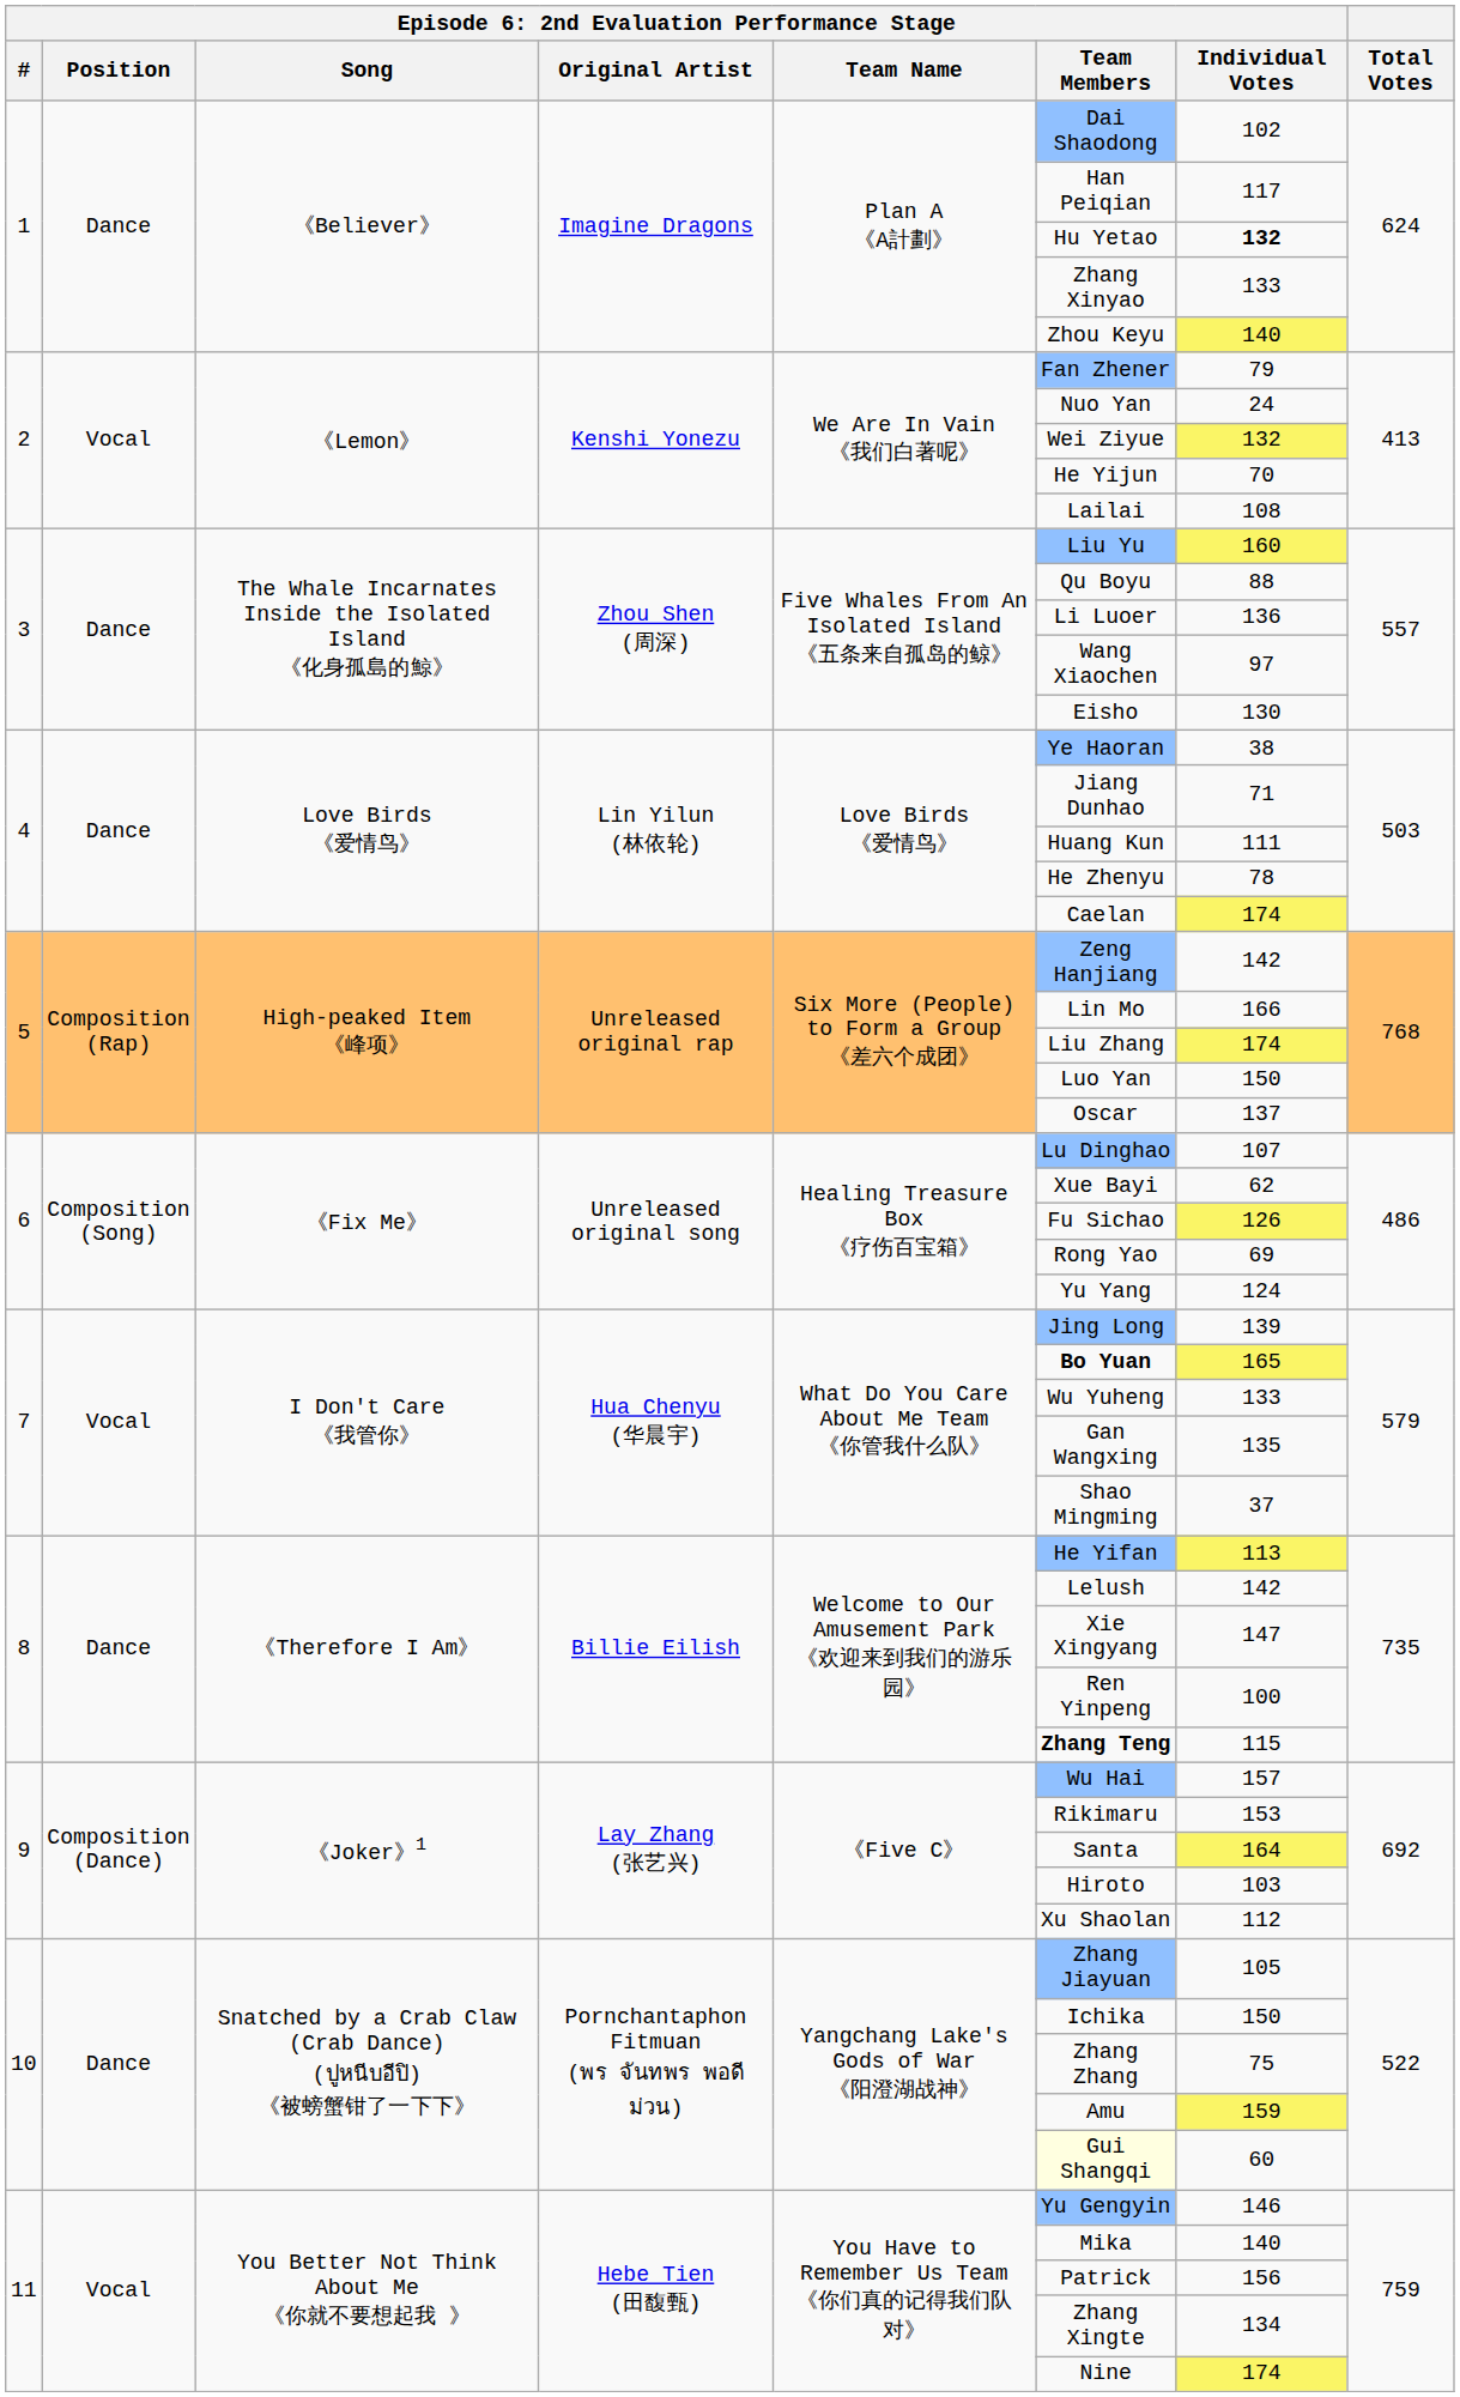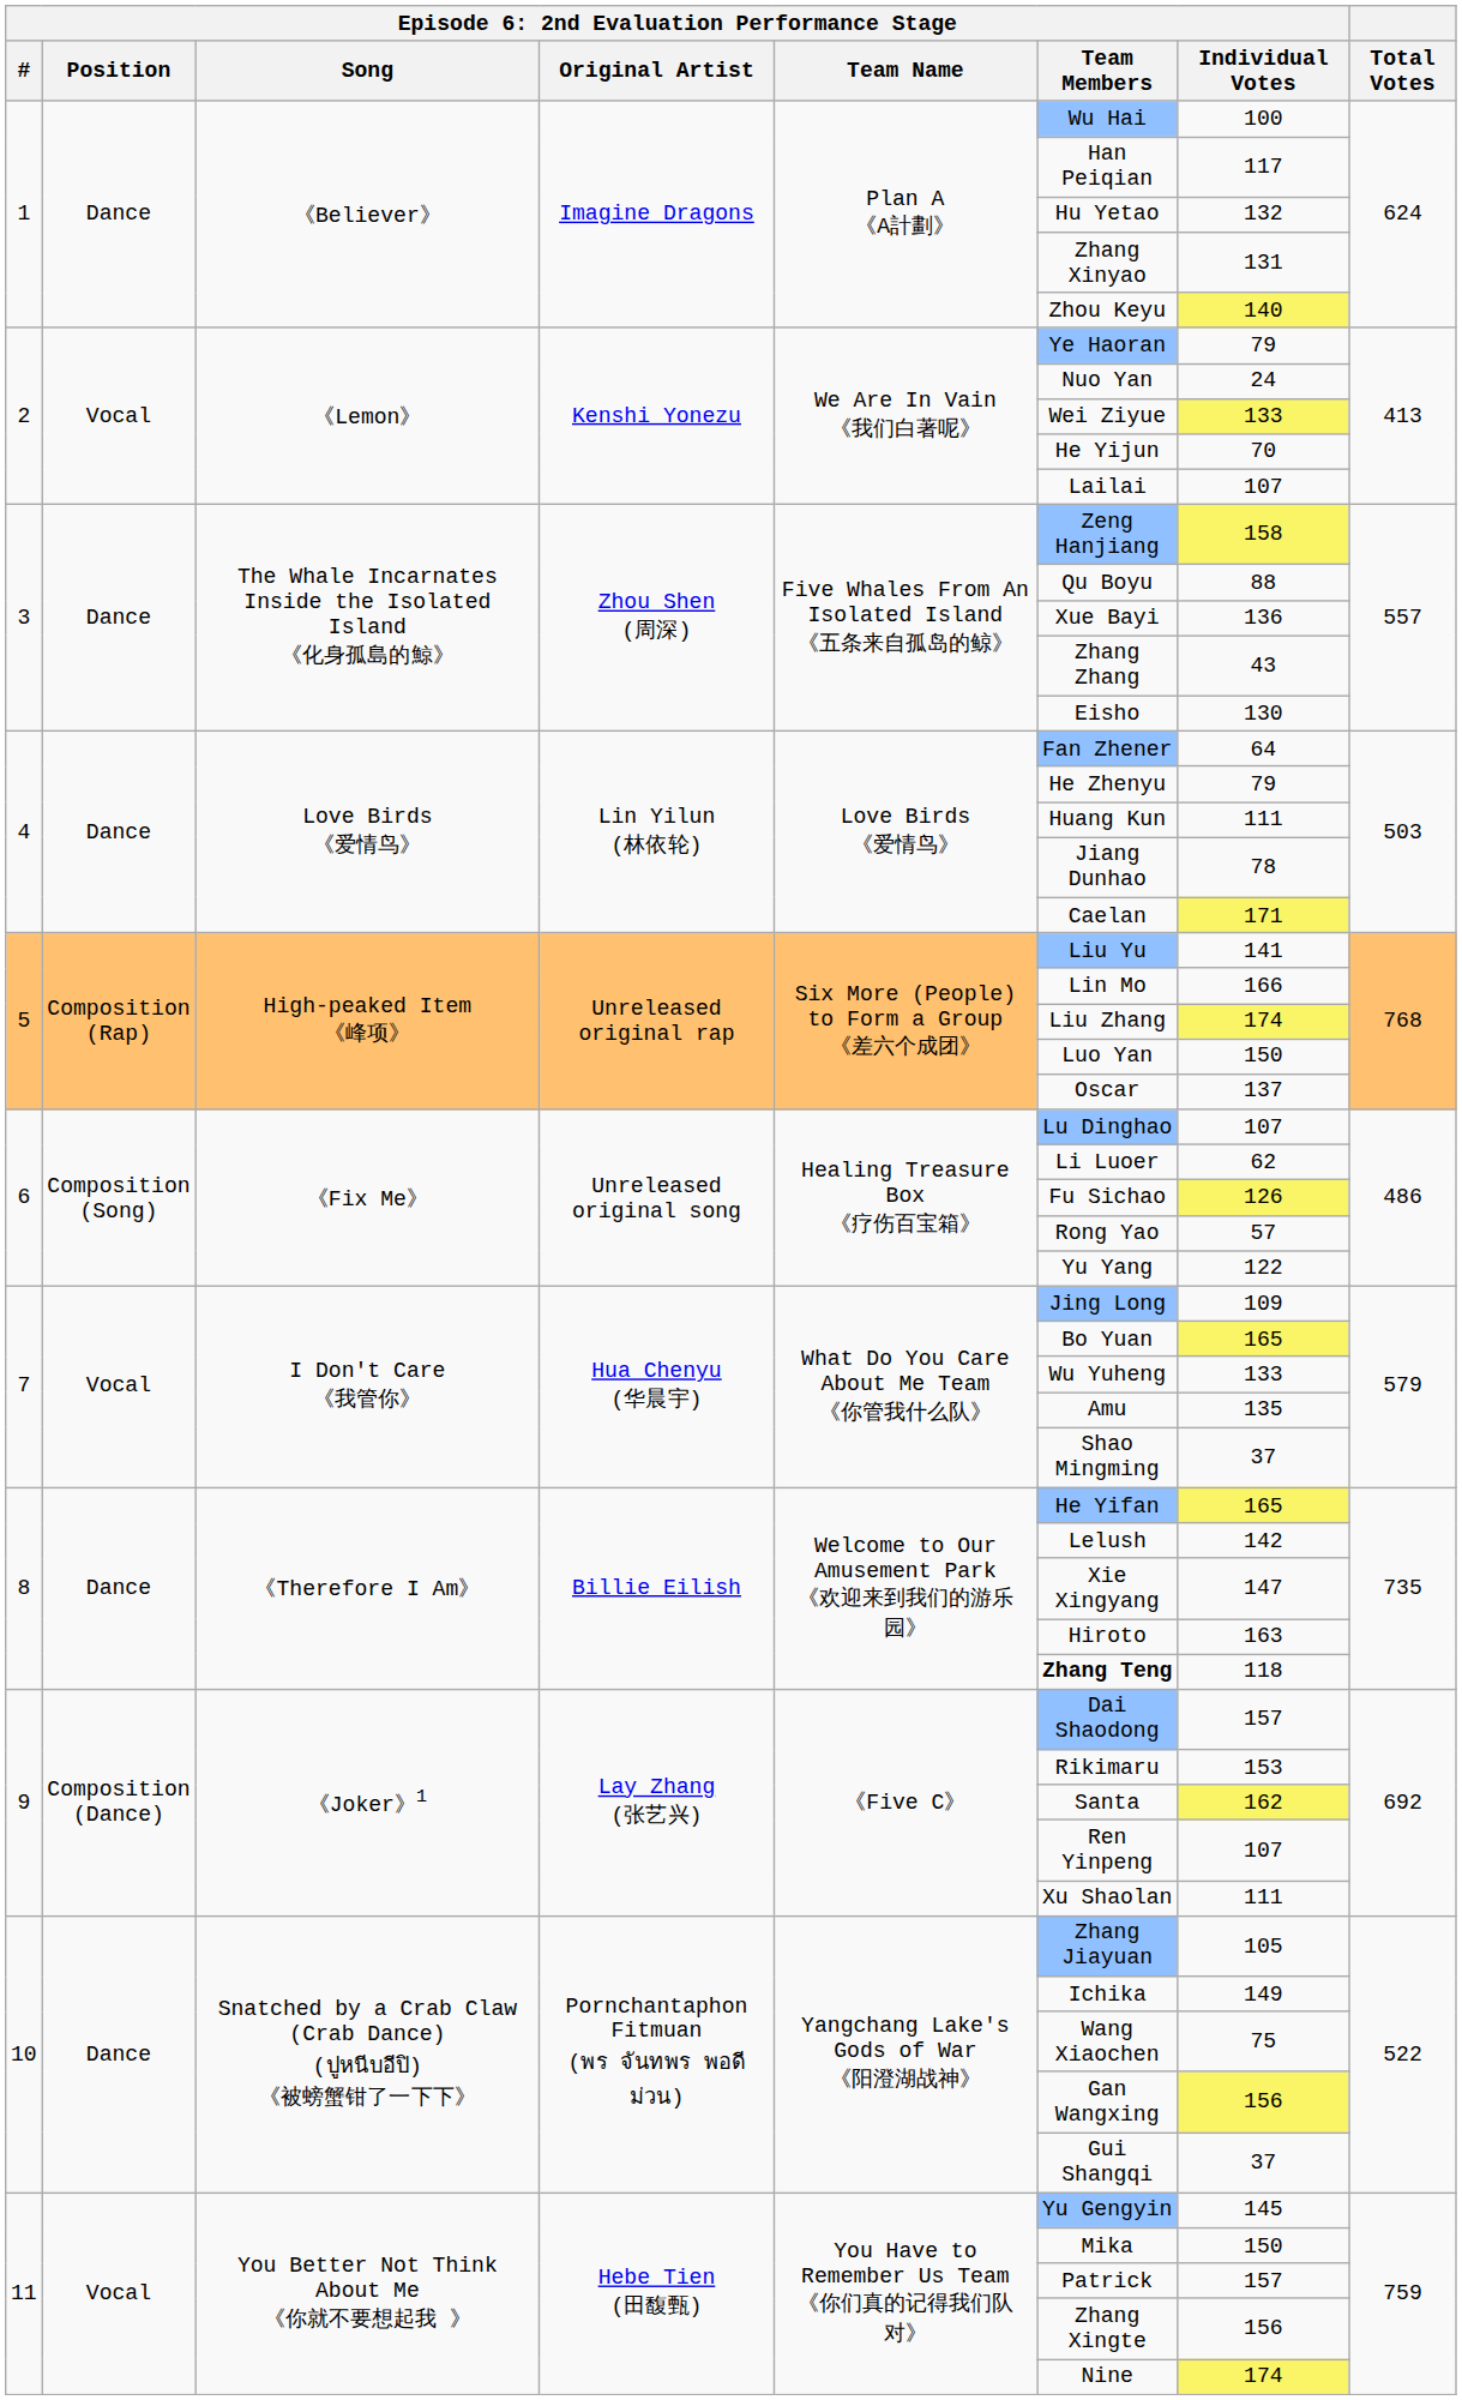row 3 | column 6: Dai Shaodong -> Wu Hai
row 3 | column 7: 102 -> 100
row 5 | column 7: bold -> normal
row 6 | column 7: 133 -> 131
row 8 | column 6: Fan Zhener -> Ye Haoran
row 10 | column 7: 132 -> 133
row 12 | column 7: 108 -> 107
row 13 | column 6: Liu Yu -> Zeng Hanjiang
row 13 | column 7: 160 -> 158
row 15 | column 6: Li Luoer -> Xue Bayi
row 16 | column 6: Wang Xiaochen -> Zhang Zhang
row 16 | column 7: 97 -> 43
row 18 | column 6: Ye Haoran -> Fan Zhener
row 18 | column 7: 38 -> 64
row 19 | column 6: Jiang Dunhao -> He Zhenyu
row 19 | column 7: 71 -> 79
row 21 | column 6: He Zhenyu -> Jiang Dunhao
row 22 | column 7: 174 -> 171
row 23 | column 6: Zeng Hanjiang -> Liu Yu
row 23 | column 7: 142 -> 141
row 29 | column 6: Xue Bayi -> Li Luoer
row 31 | column 7: 69 -> 57
row 32 | column 7: 124 -> 122
row 33 | column 7: 139 -> 109
row 34 | column 6: bold -> normal
row 36 | column 6: Gan Wangxing -> Amu
row 38 | column 7: 113 -> 165
row 41 | column 6: Ren Yinpeng -> Hiroto
row 41 | column 7: 100 -> 163
row 42 | column 7: 115 -> 118
row 43 | column 6: Wu Hai -> Dai Shaodong
row 45 | column 7: 164 -> 162
row 46 | column 6: Hiroto -> Ren Yinpeng
row 46 | column 7: 103 -> 107
row 47 | column 7: 112 -> 111
row 49 | column 7: 150 -> 149
row 50 | column 6: Zhang Zhang -> Wang Xiaochen
row 51 | column 6: Amu -> Gan Wangxing
row 51 | column 7: 159 -> 156
row 52 | column 6: lightyellow background -> no background
row 52 | column 7: 60 -> 37
row 53 | column 7: 146 -> 145
row 54 | column 7: 140 -> 150
row 55 | column 7: 156 -> 157
row 56 | column 7: 134 -> 156
